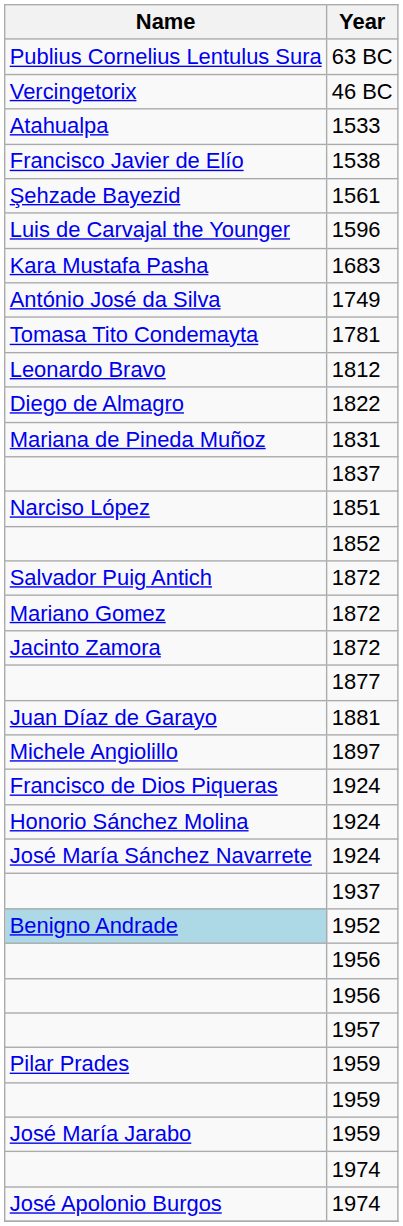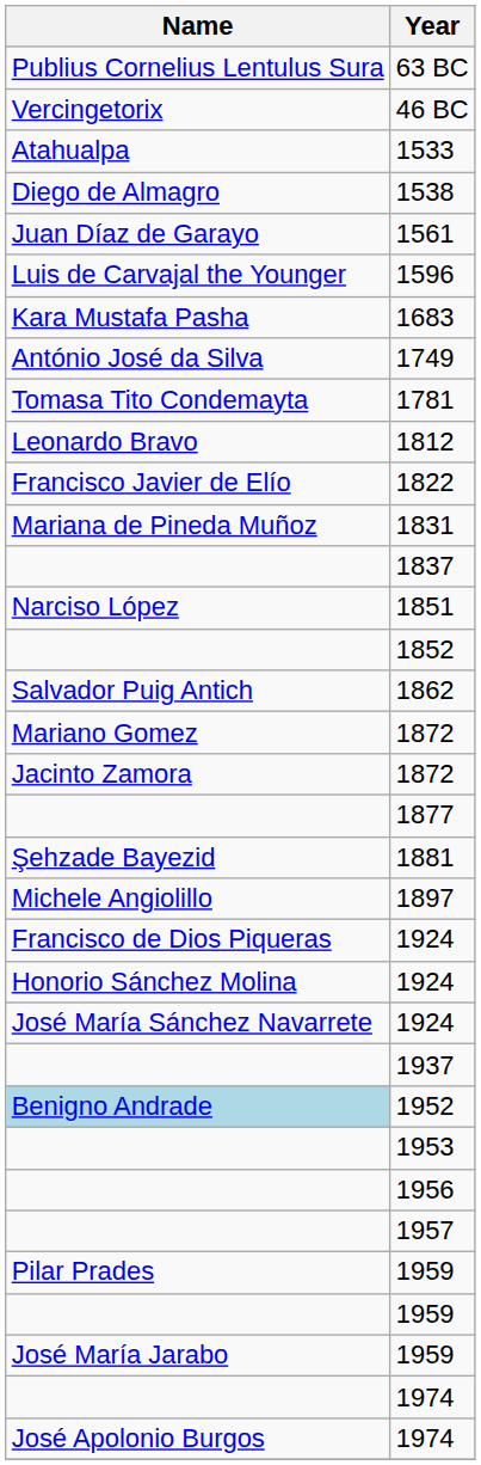row 5 | Name: Francisco Javier de Elío -> Diego de Almagro
row 6 | Name: Şehzade Bayezid -> Juan Díaz de Garayo
row 12 | Name: Diego de Almagro -> Francisco Javier de Elío
row 17 | Year: 1872 -> 1862
row 21 | Name: Juan Díaz de Garayo -> Şehzade Bayezid
row 28 | Year: 1956 -> 1953
